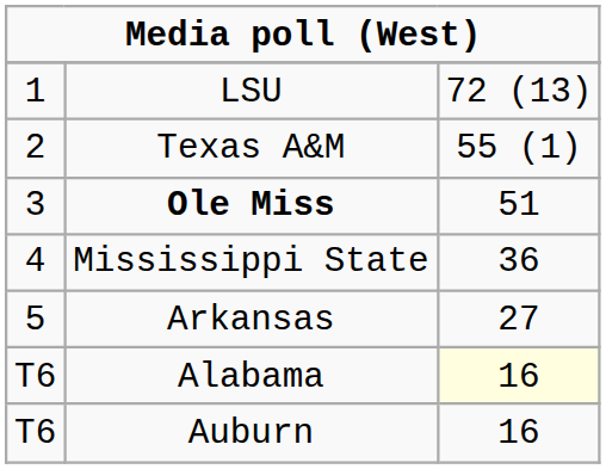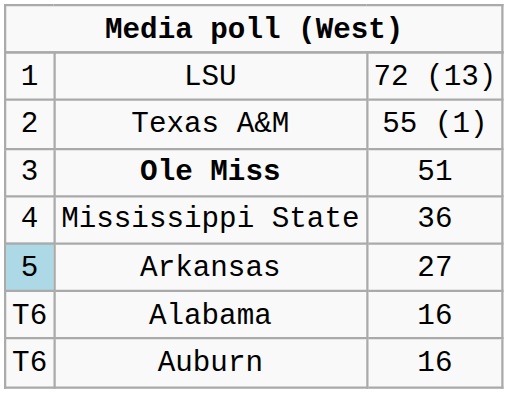Arkansas | column 1: no background -> lightblue background
Alabama | column 3: lightyellow background -> no background
